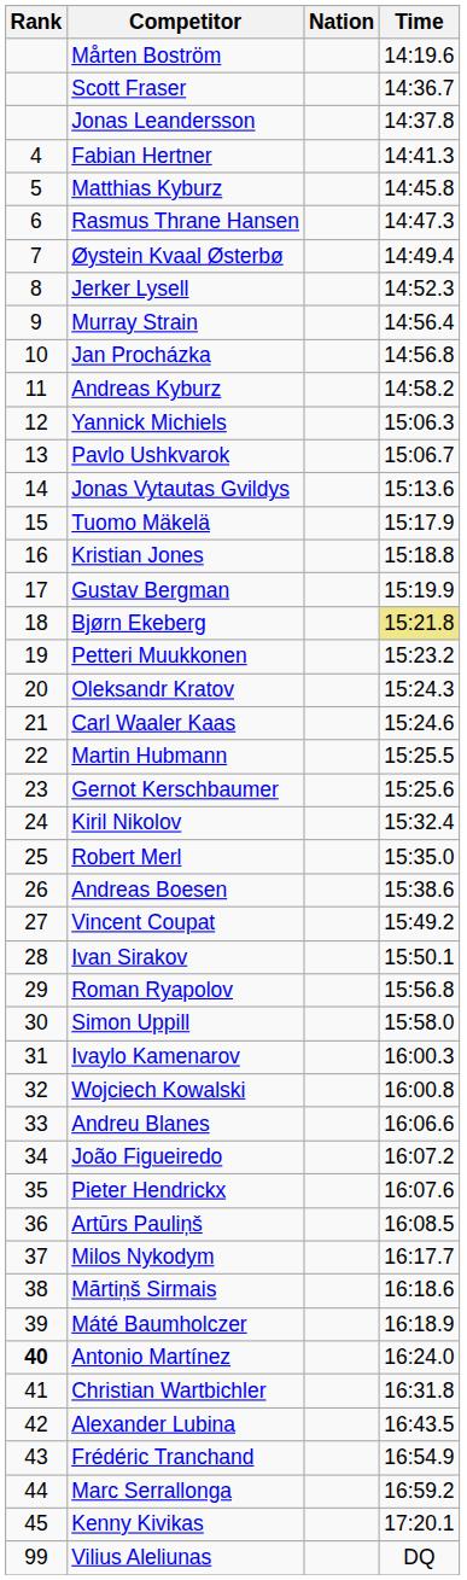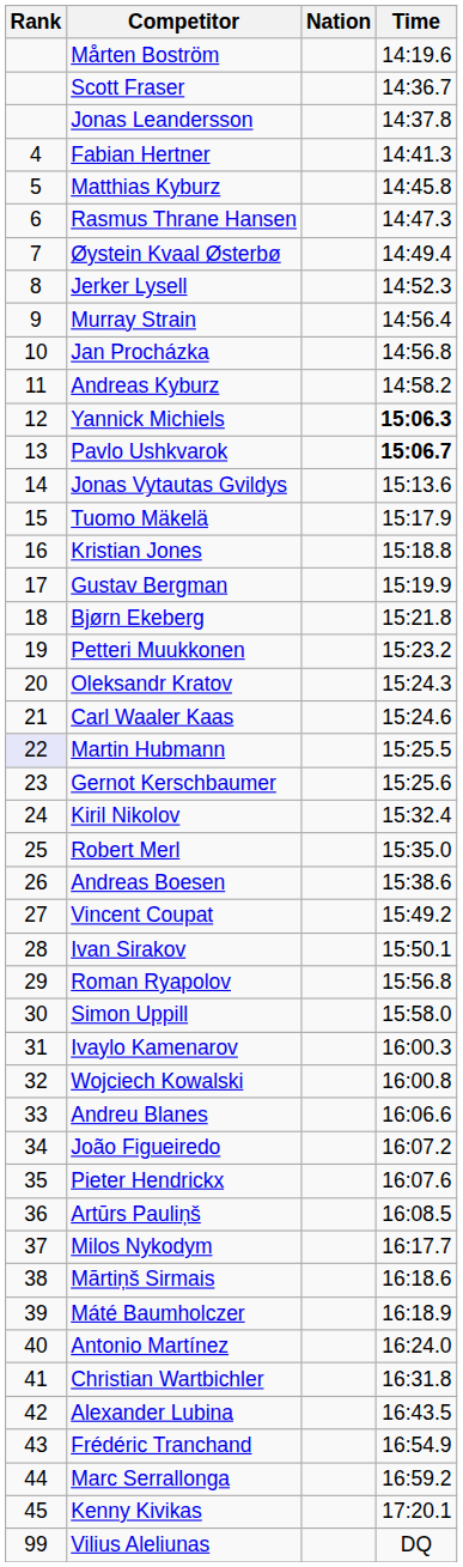Yannick Michiels | Time: normal -> bold
Pavlo Ushkvarok | Time: normal -> bold
Bjørn Ekeberg | Time: khaki background -> no background
Martin Hubmann | Rank: no background -> lavender background
Antonio Martínez | Rank: bold -> normal
